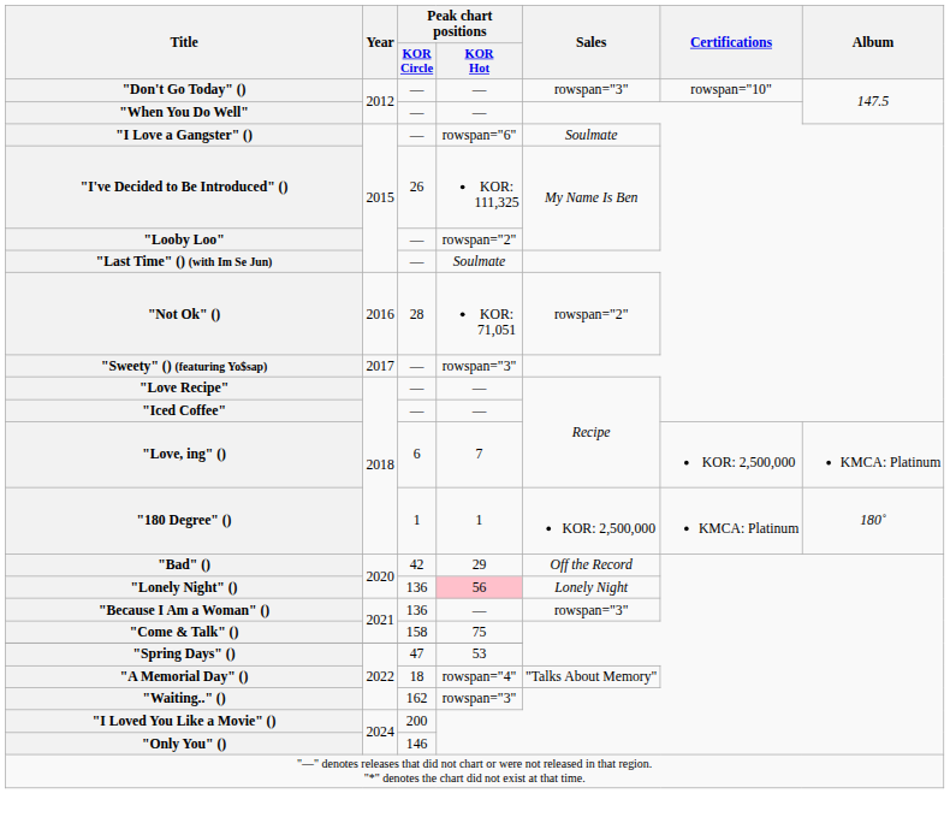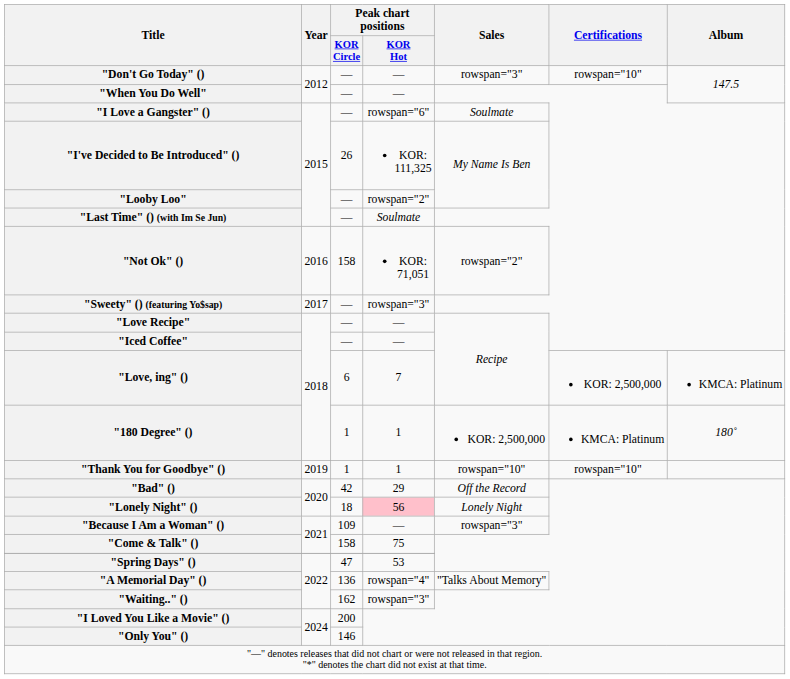"Not Ok" () | Peak chart positions / KOR Circle: 28 -> 158
+ row: "Thank You for Goodbye" () | 2019 | 1 | 1 | rowspan="10" | rowspan="10"
"Lonely Night" () | Peak chart positions / KOR Circle: 136 -> 18
"Because I Am a Woman" () | Peak chart positions / KOR Circle: 136 -> 109
"A Memorial Day" () | Peak chart positions / KOR Circle: 18 -> 136
